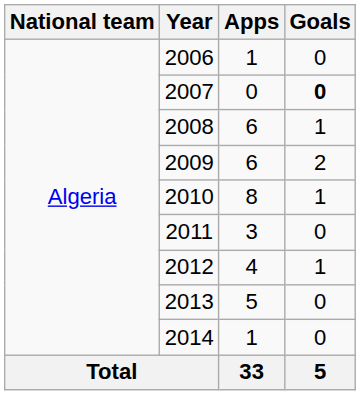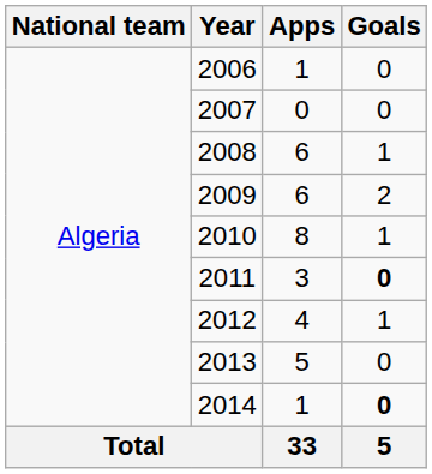2007 | Goals: bold -> normal
2011 | Goals: normal -> bold
2014 | Goals: normal -> bold
